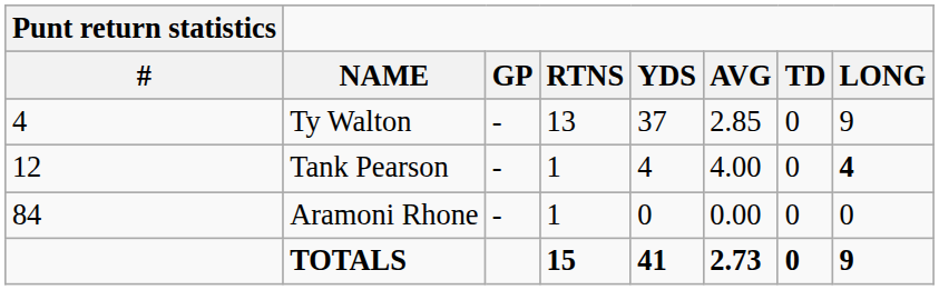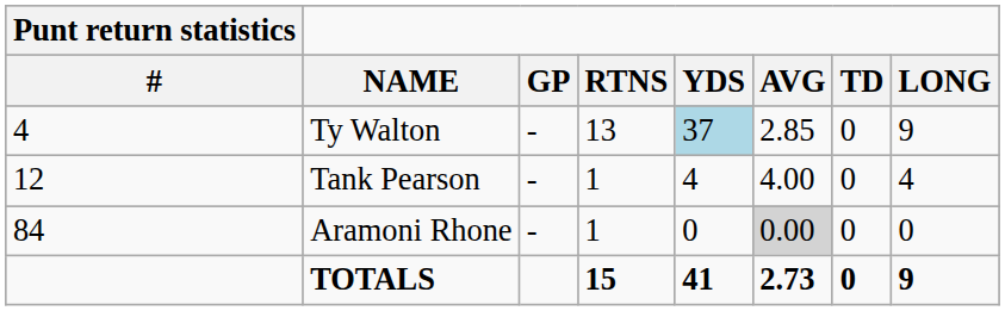Ty Walton | YDS: no background -> lightblue background
Tank Pearson | LONG: bold -> normal
Aramoni Rhone | AVG: no background -> lightgrey background
